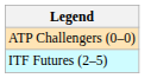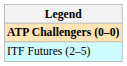row 2 | column 1: normal -> bold
